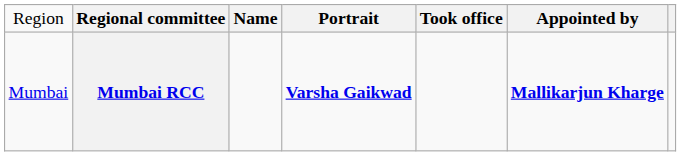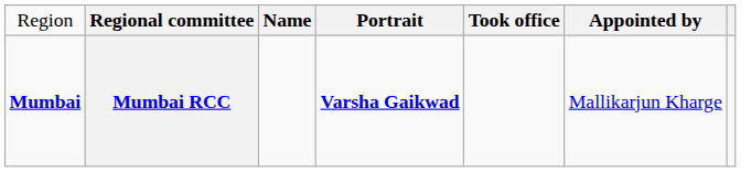Mumbai RCC | column 1: normal -> bold
Mumbai RCC | column 6: bold -> normal
